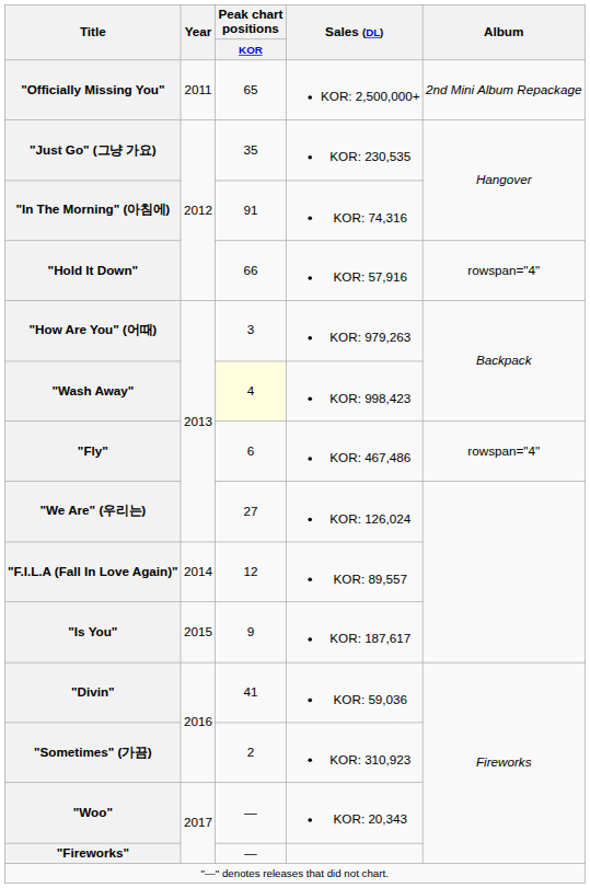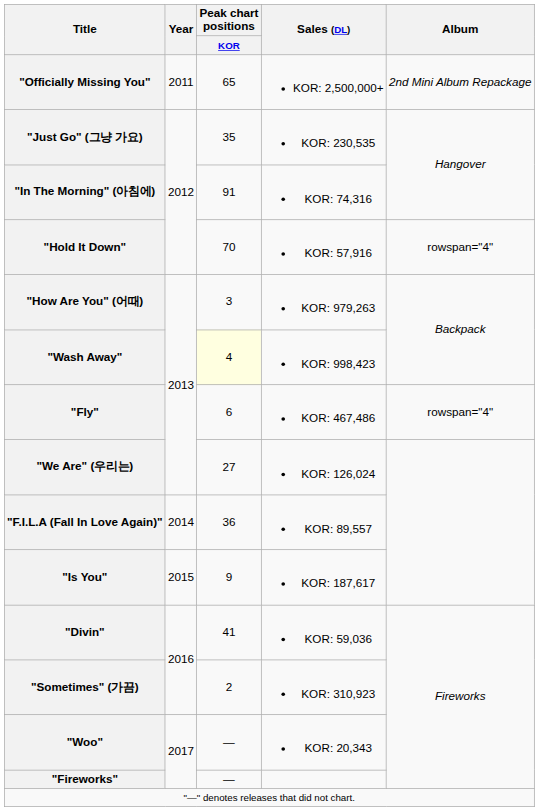"Hold It Down" | Peak chart positions / KOR: 66 -> 70
"F.I.L.A (Fall In Love Again)" | Peak chart positions / KOR: 12 -> 36
